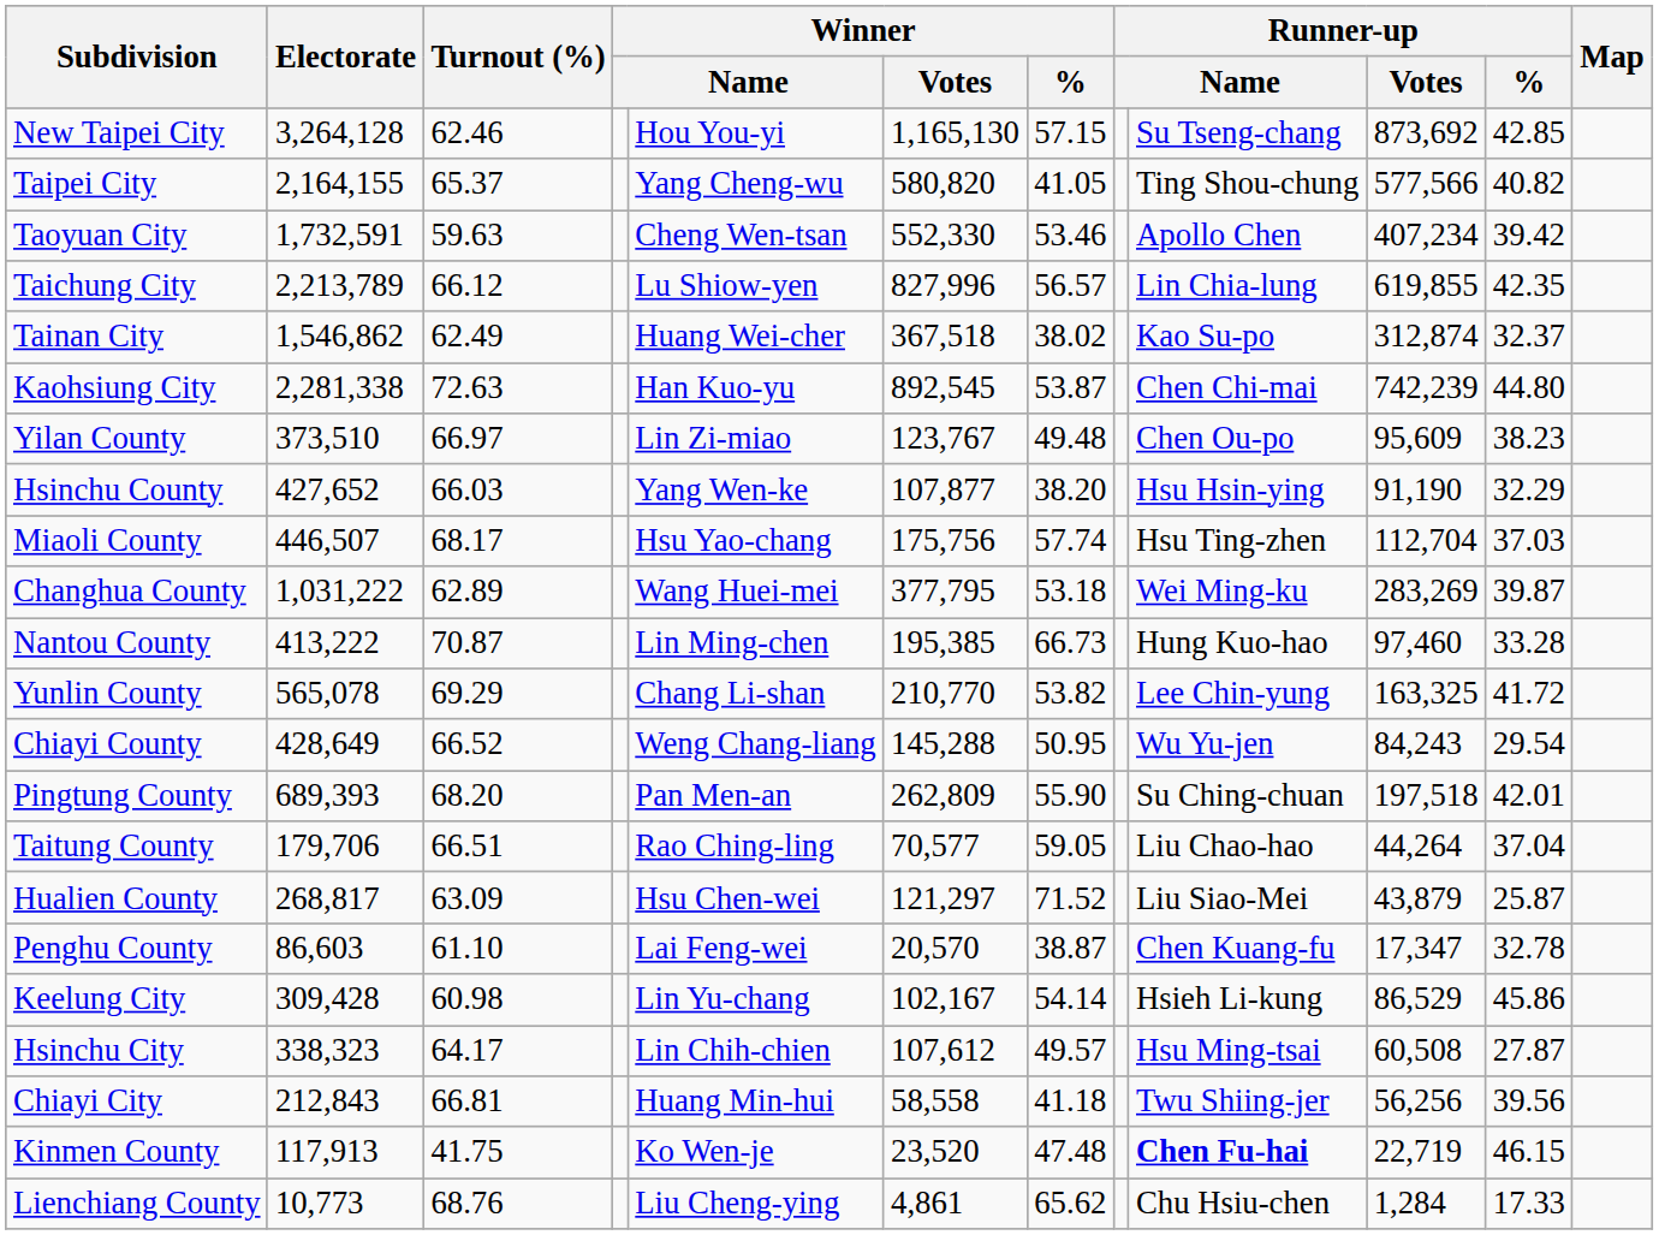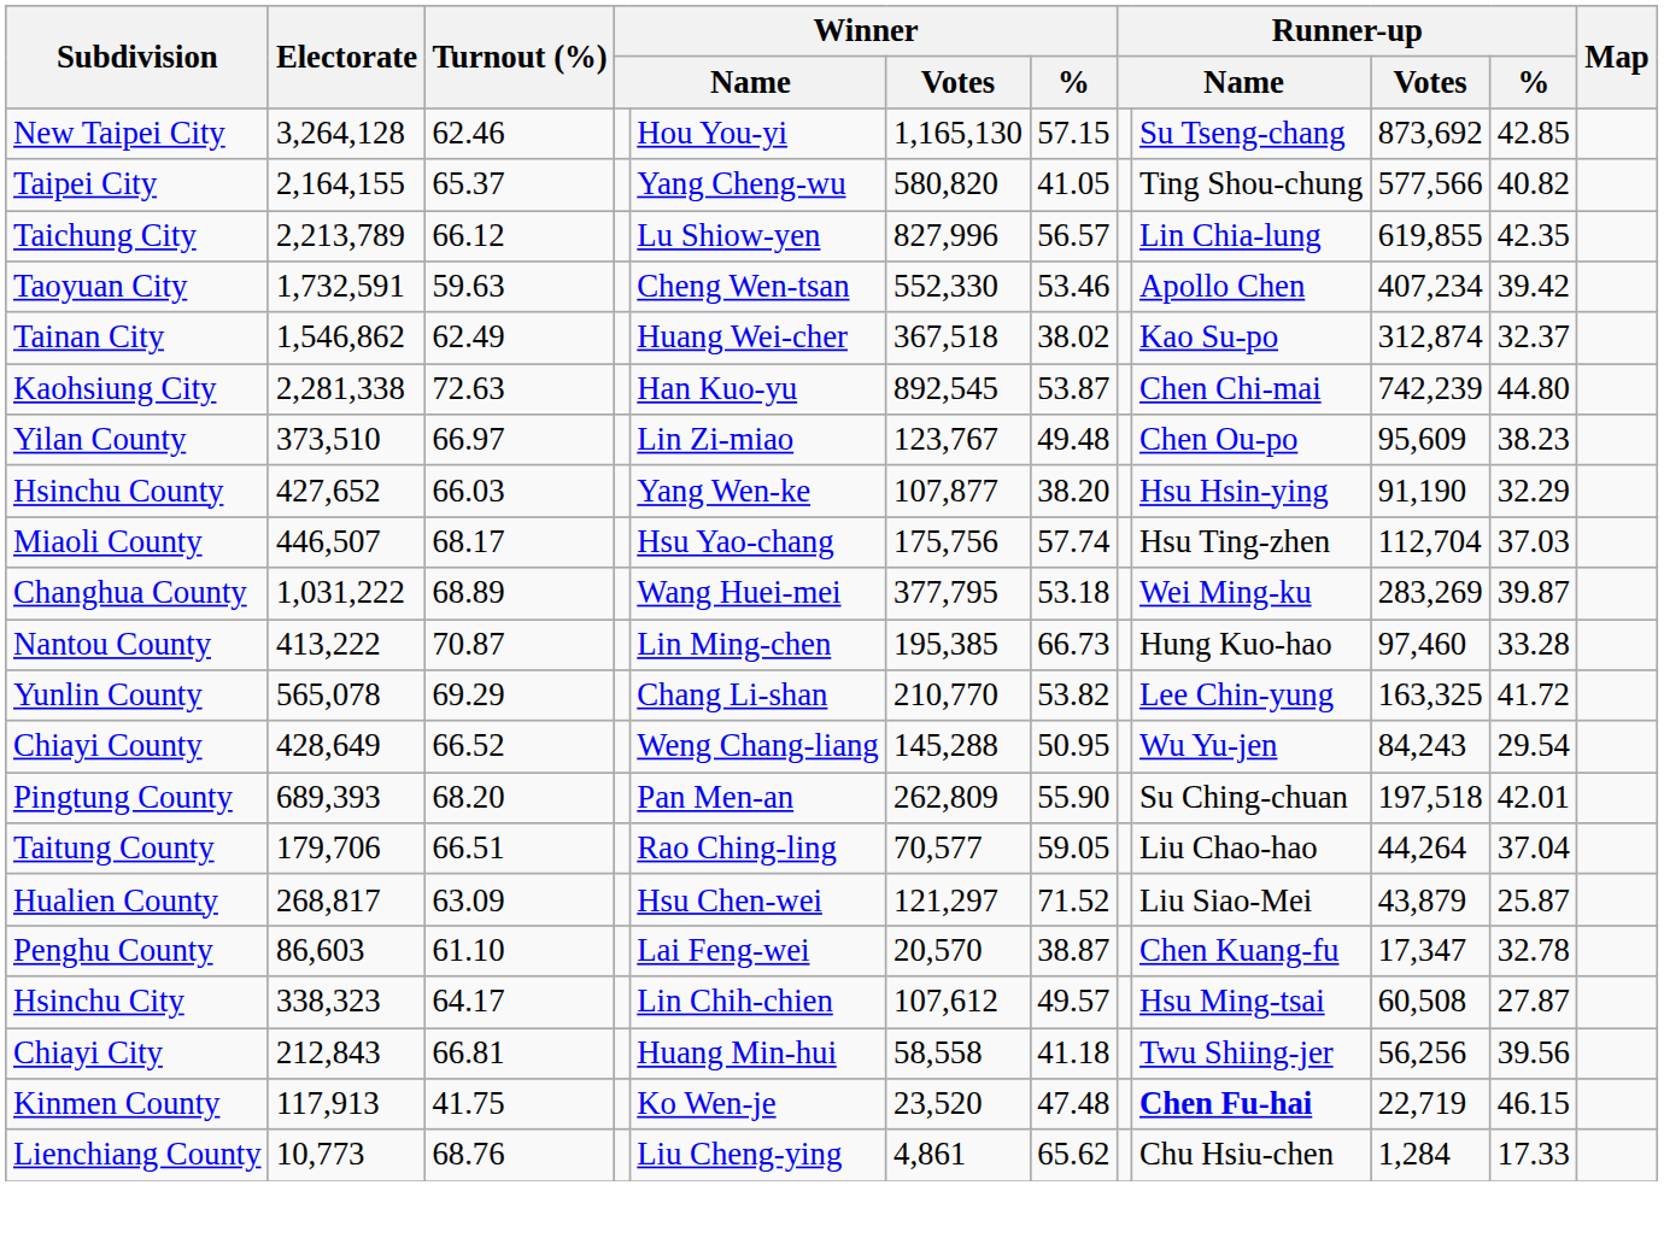rows swapped: Taoyuan City <-> Taichung City
Changhua County | Turnout (%): 62.89 -> 68.89
- row: Keelung City | 309,428 | 60.98 | Lin Yu-chang | 102,167 | 54.14 | Hsieh Li-kung | 86,529 | 45.86
